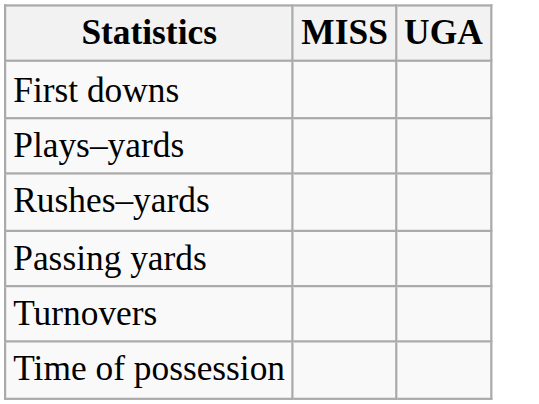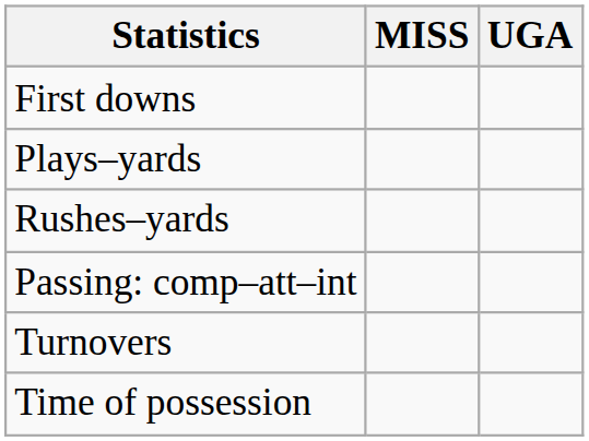- row: Passing yards
+ row: Passing: comp–att–int
